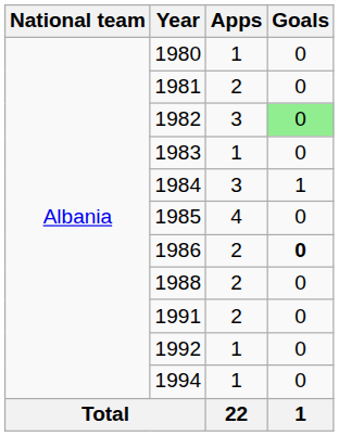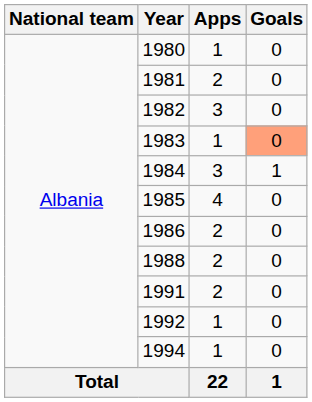1982 | Goals: lightgreen background -> no background
1983 | Goals: no background -> lightsalmon background
1986 | Goals: bold -> normal
